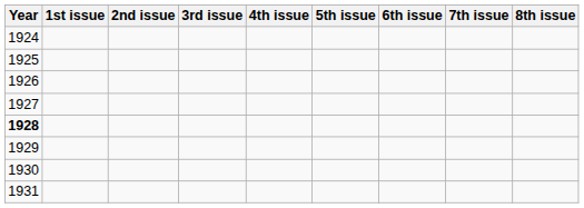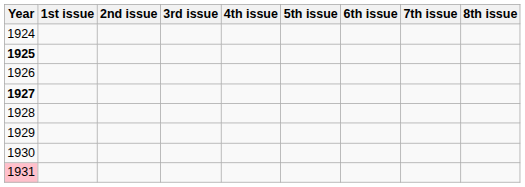1925 | Year: normal -> bold
1927 | Year: normal -> bold
1928 | Year: bold -> normal
1931 | Year: no background -> pink background
